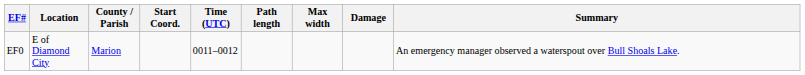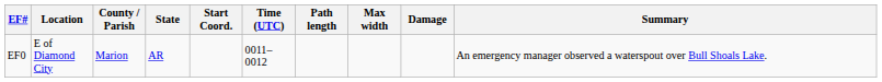+ column: State | AR
